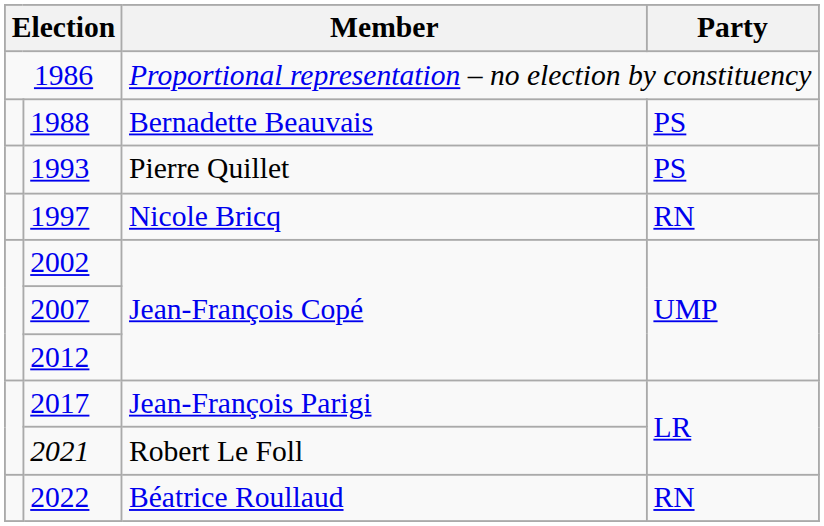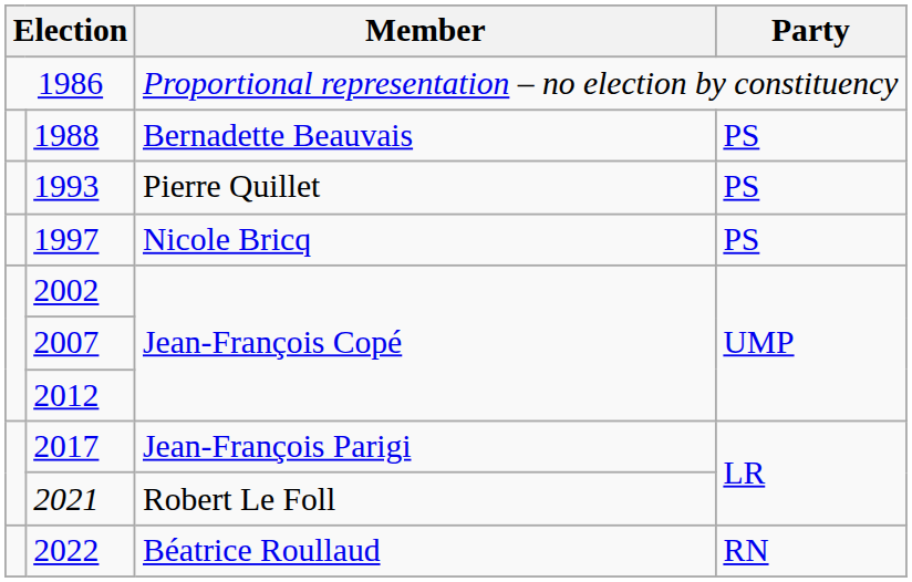1997 | Party: RN -> PS
